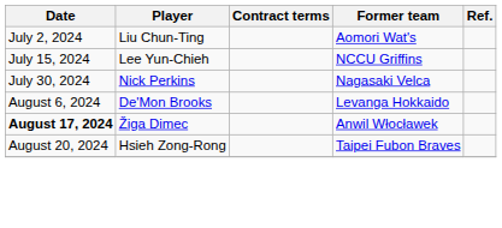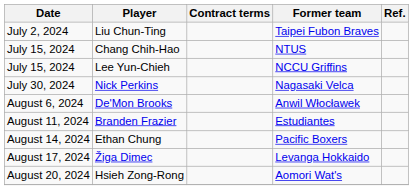Liu Chun-Ting | Former team: Aomori Wat's -> Taipei Fubon Braves
+ row: July 15, 2024 | Chang Chih-Hao | NTUS
De'Mon Brooks | Former team: Levanga Hokkaido -> Anwil Włocławek
+ row: August 11, 2024 | Branden Frazier | Estudiantes
+ row: August 14, 2024 | Ethan Chung | Pacific Boxers
Žiga Dimec | Date: bold -> normal
Žiga Dimec | Former team: Anwil Włocławek -> Levanga Hokkaido
Hsieh Zong-Rong | Former team: Taipei Fubon Braves -> Aomori Wat's
